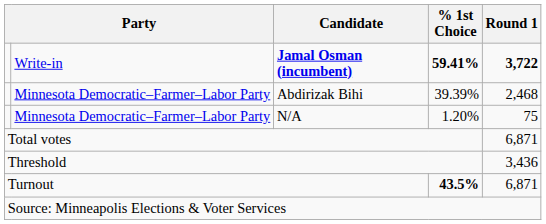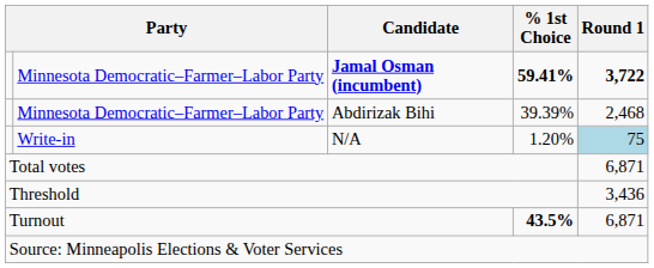Jamal Osman (incumbent) | column 2: Write-in -> Minnesota Democratic–Farmer–Labor Party
N/A | column 2: Minnesota Democratic–Farmer–Labor Party -> Write-in
N/A | Round 1: no background -> lightblue background
